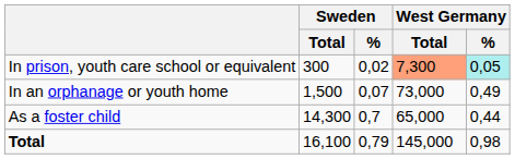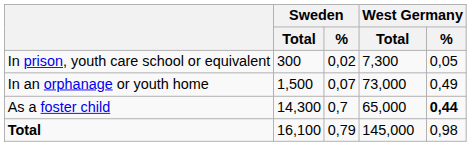In prison, youth care school or equivalent | West Germany / Total: lightsalmon background -> no background
In prison, youth care school or equivalent | West Germany / %: paleturquoise background -> no background
As a foster child | West Germany / %: normal -> bold
